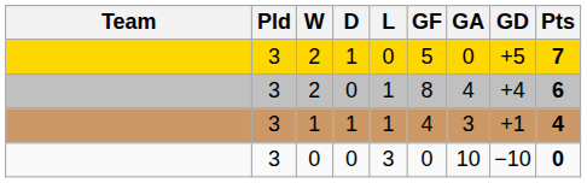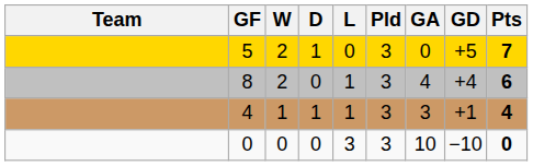columns swapped: Pld <-> GF
